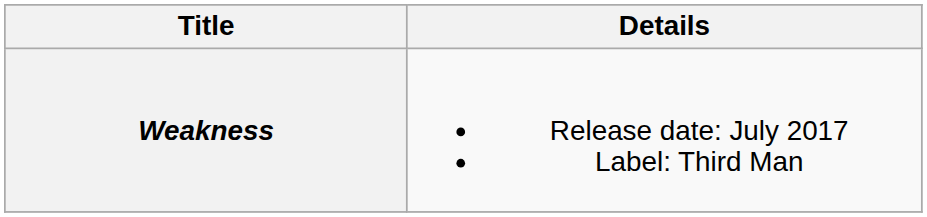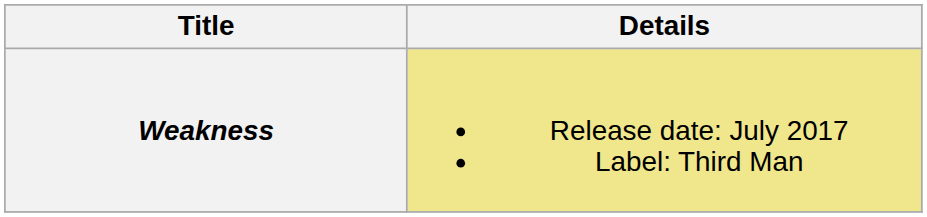Weakness | Details: no background -> khaki background
